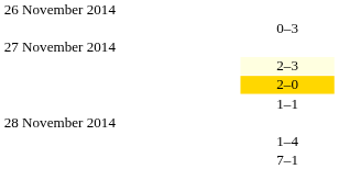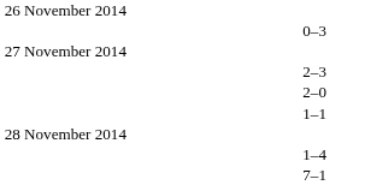2–3 | column 2: lightyellow background -> no background
2–0 | column 2: gold background -> no background
